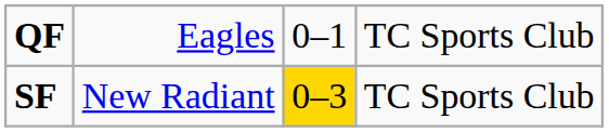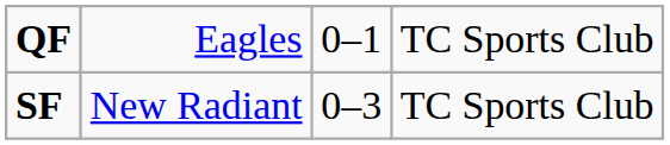SF | column 3: gold background -> no background
